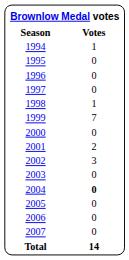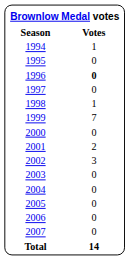1996 | Votes: normal -> bold
2004 | Votes: bold -> normal
